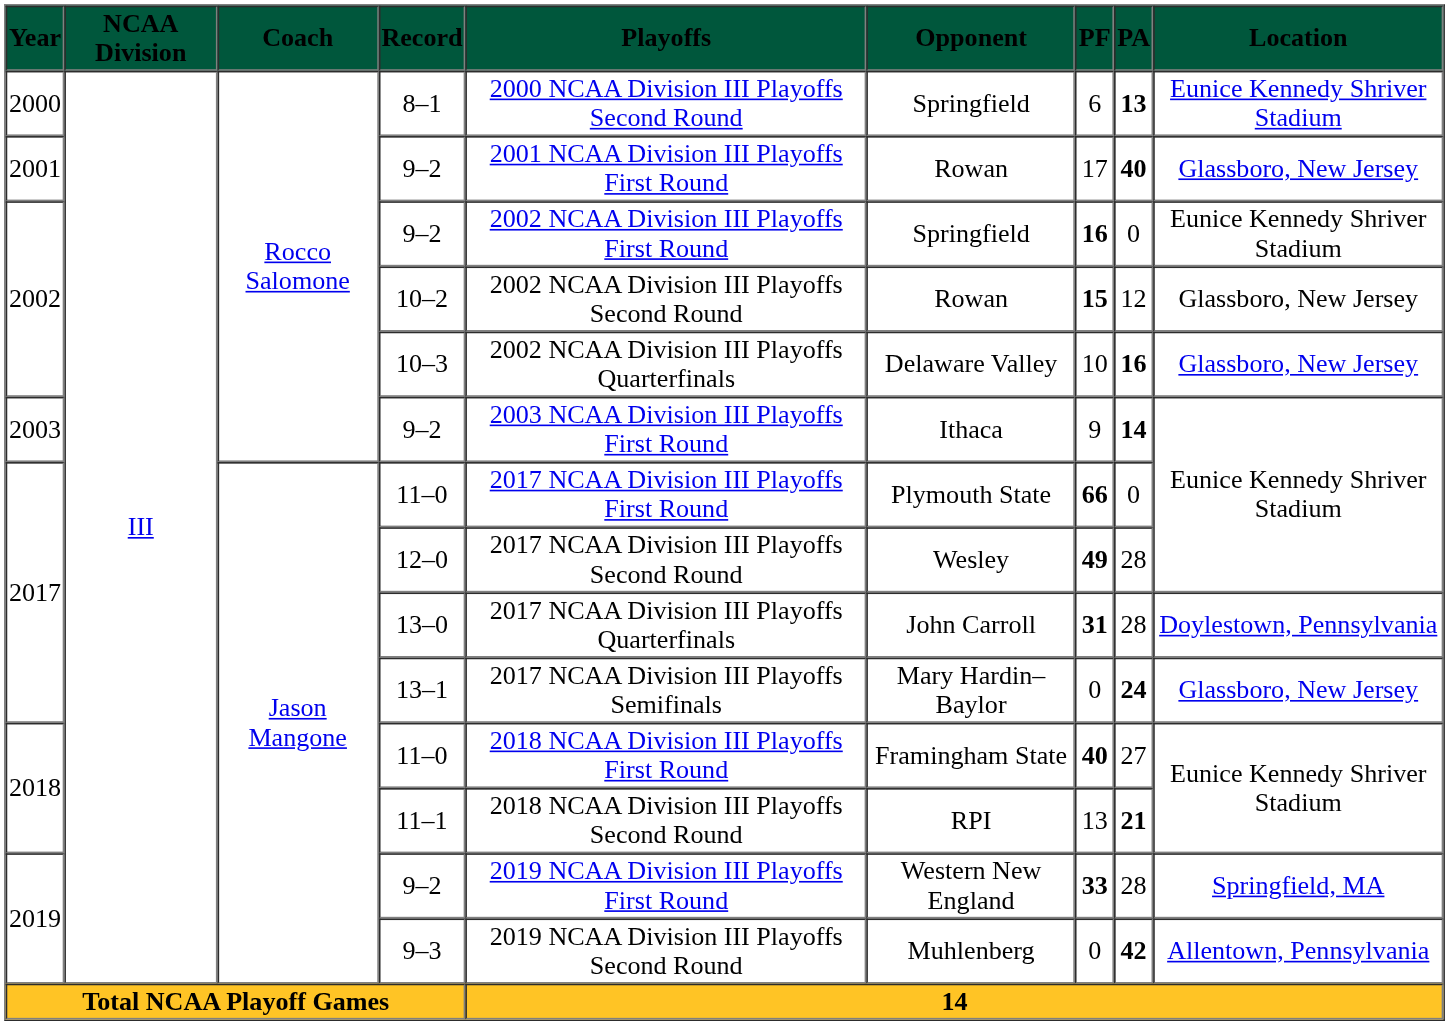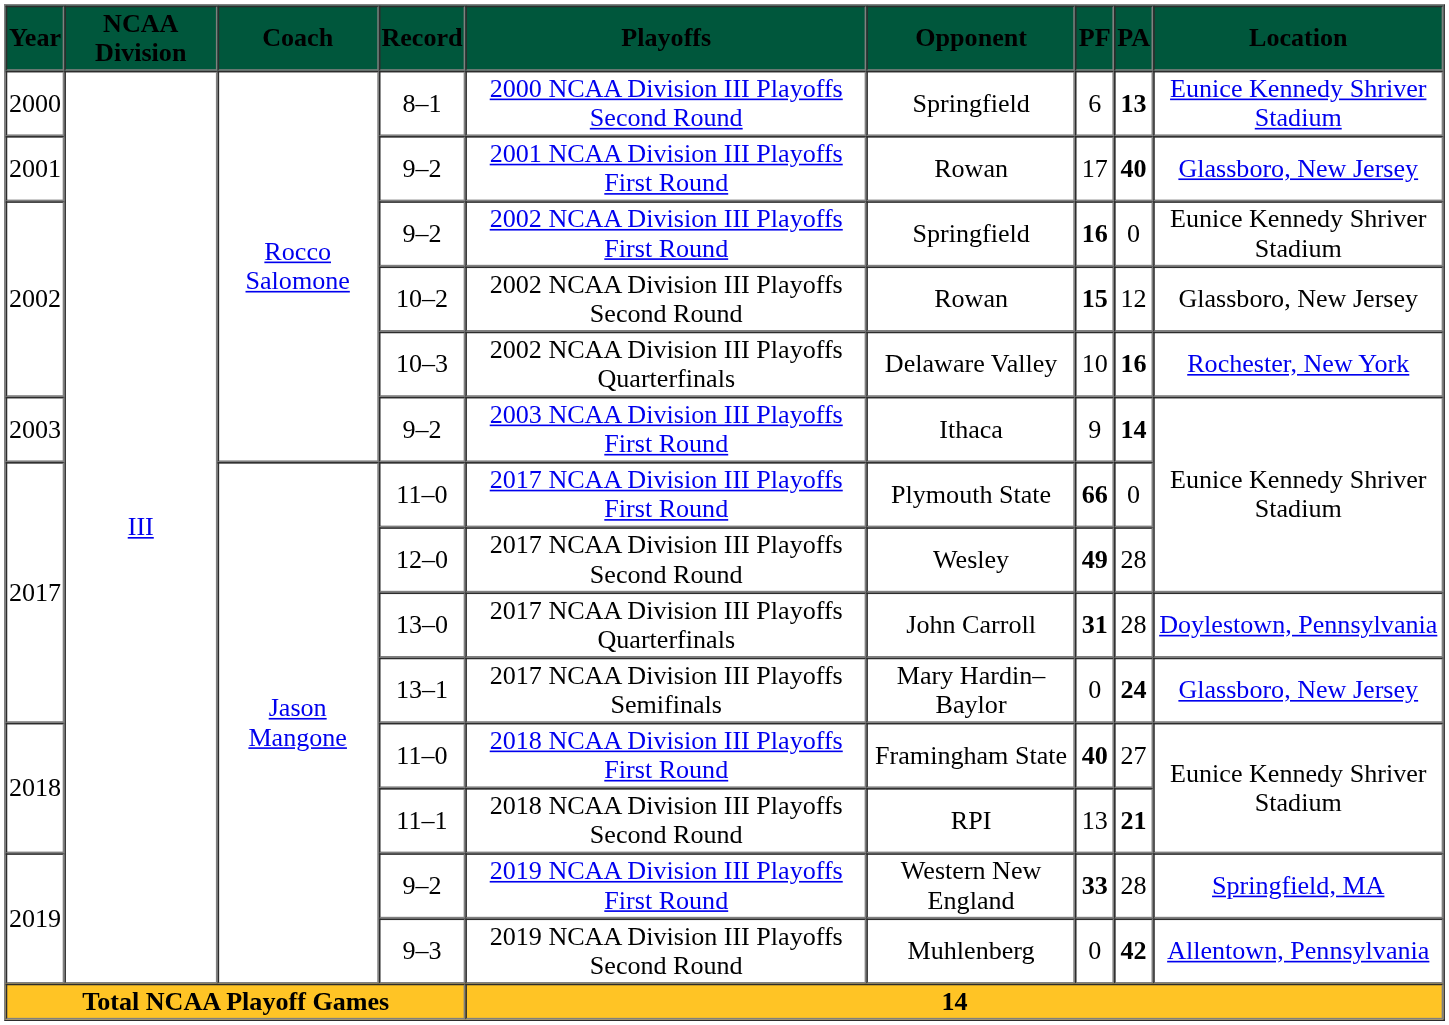10–3 | Location: Glassboro, New Jersey -> Rochester, New York
